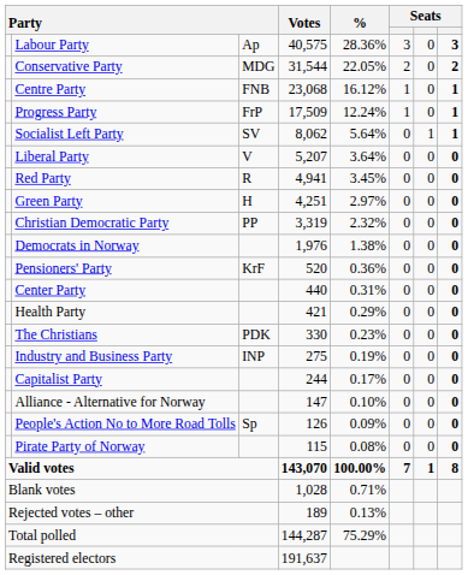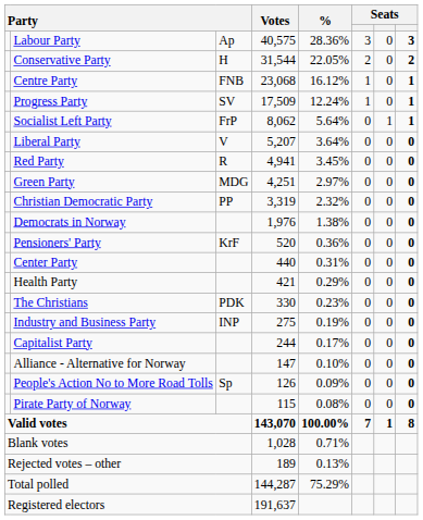Conservative Party | column 3: MDG -> H
Progress Party | column 3: FrP -> SV
Socialist Left Party | column 3: SV -> FrP
Green Party | column 3: H -> MDG
